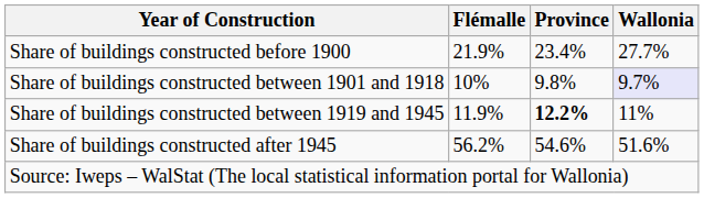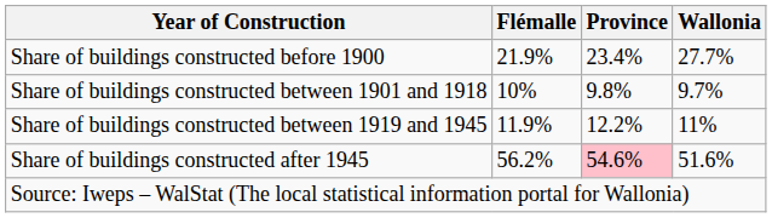Share of buildings constructed between 1901 and 1918 | Wallonia: lavender background -> no background
Share of buildings constructed between 1919 and 1945 | Province: bold -> normal
Share of buildings constructed after 1945 | Province: no background -> pink background
